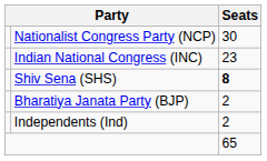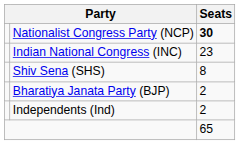Nationalist Congress Party (NCP) | Seats: normal -> bold
Shiv Sena (SHS) | Seats: bold -> normal
